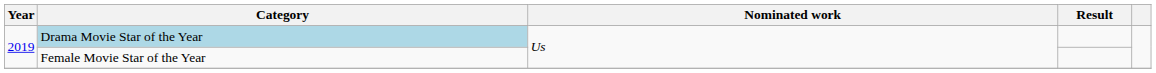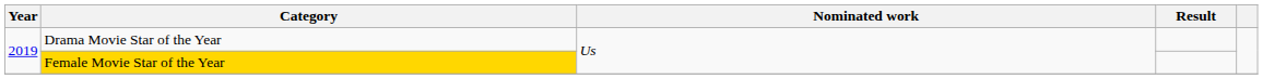Drama Movie Star of the Year | Category: lightblue background -> no background
Female Movie Star of the Year | Category: no background -> gold background
